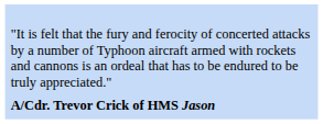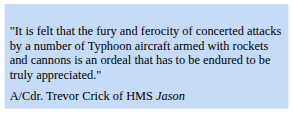row 2 | column 1: bold -> normal
